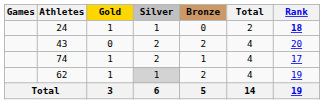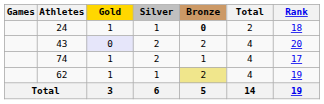24 | Bronze: normal -> bold
24 | Rank: bold -> normal
43 | Gold: no background -> lavender background
62 | Silver: lightgrey background -> no background
62 | Bronze: no background -> khaki background
